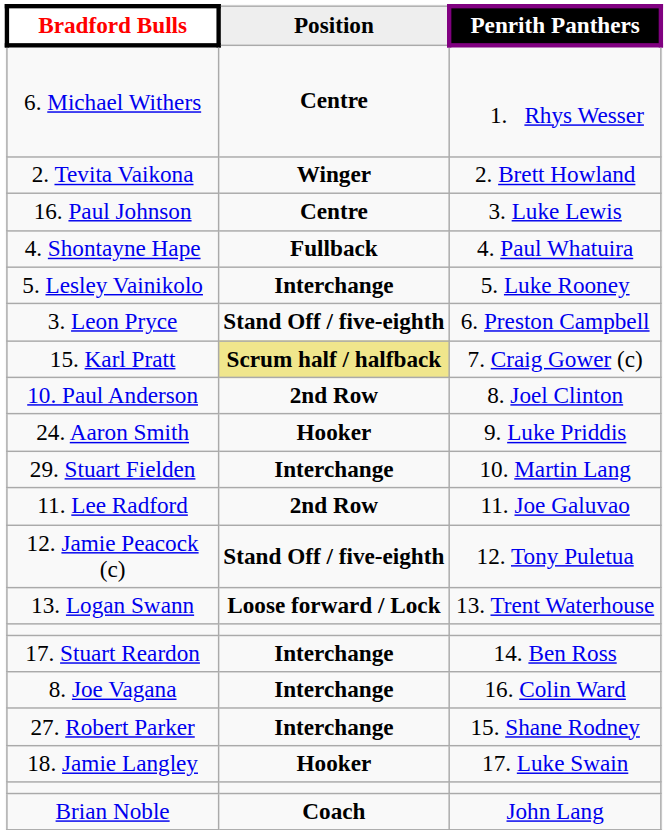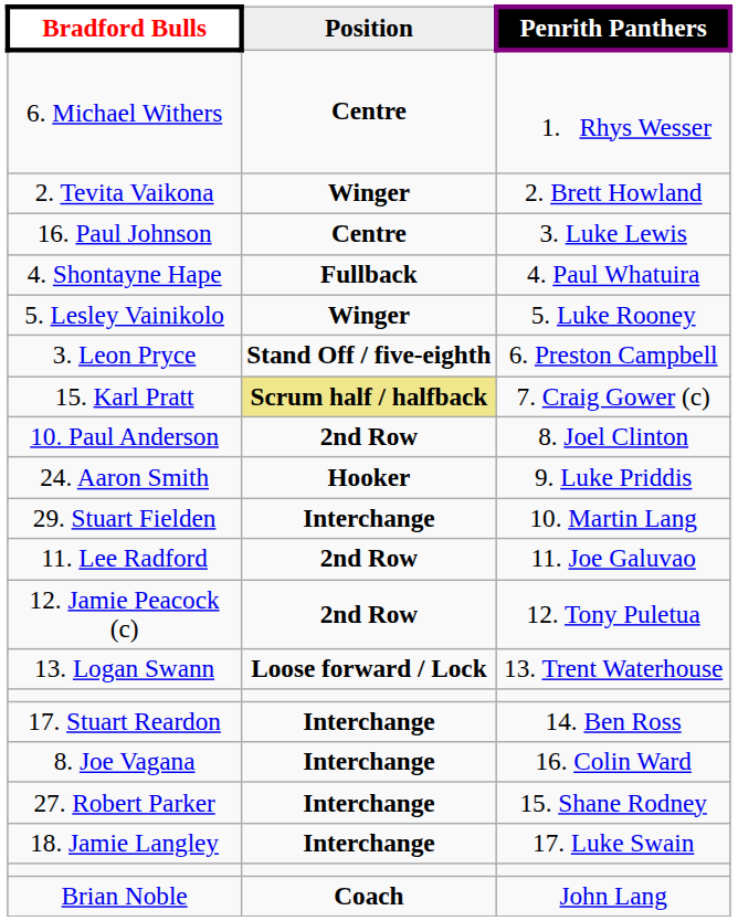5. Lesley Vainikolo | Position: Interchange -> Winger
12. Jamie Peacock (c) | Position: Stand Off / five-eighth -> 2nd Row
18. Jamie Langley | Position: Hooker -> Interchange
